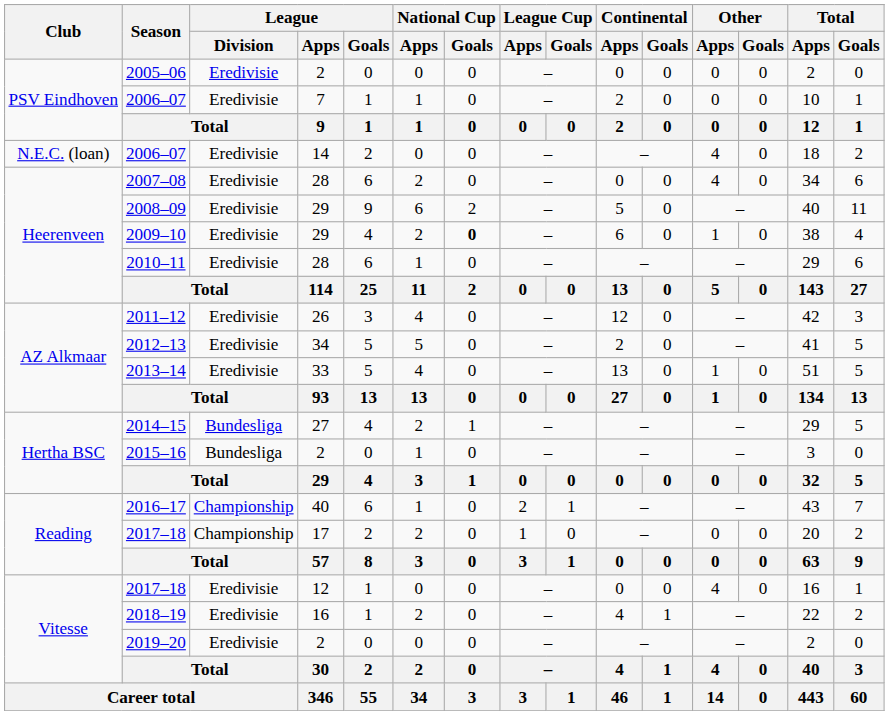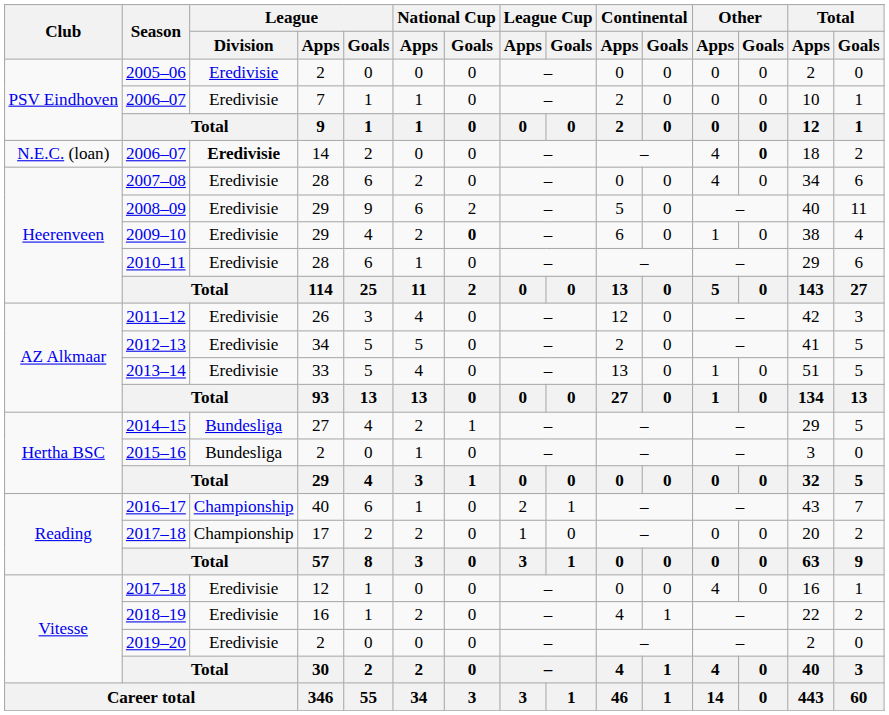2006–07 / 14 | League / Division: normal -> bold
2006–07 / 14 | Other / Goals: normal -> bold
